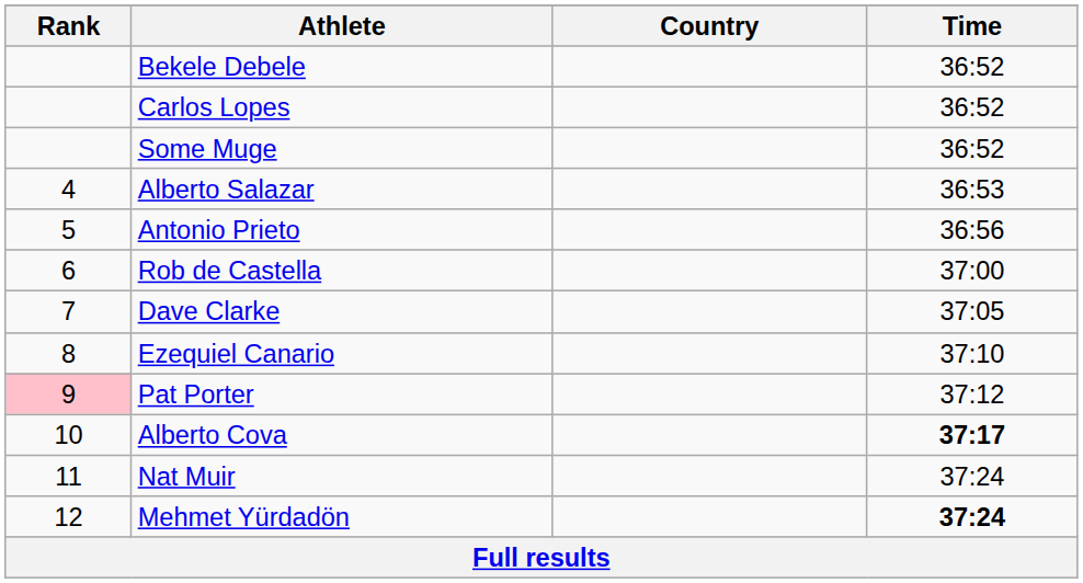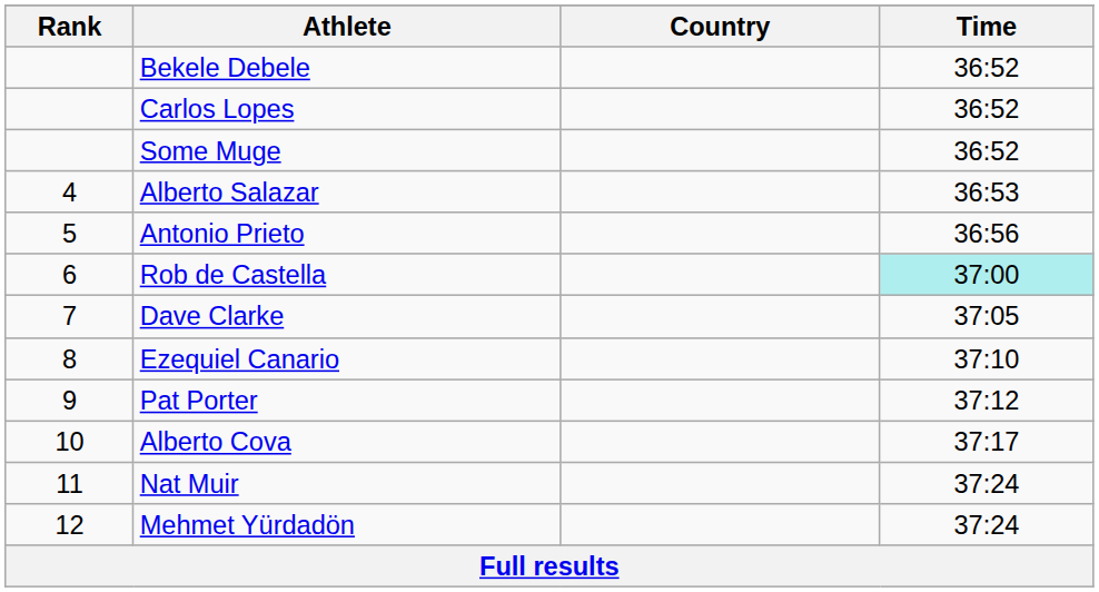Rob de Castella | Time: no background -> paleturquoise background
Pat Porter | Rank: pink background -> no background
Alberto Cova | Time: bold -> normal
Mehmet Yürdadön | Time: bold -> normal
